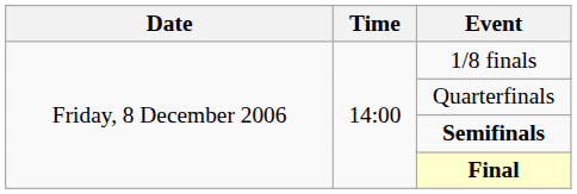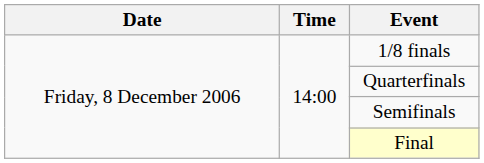Semifinals | Event: bold -> normal
Final | Event: bold -> normal
